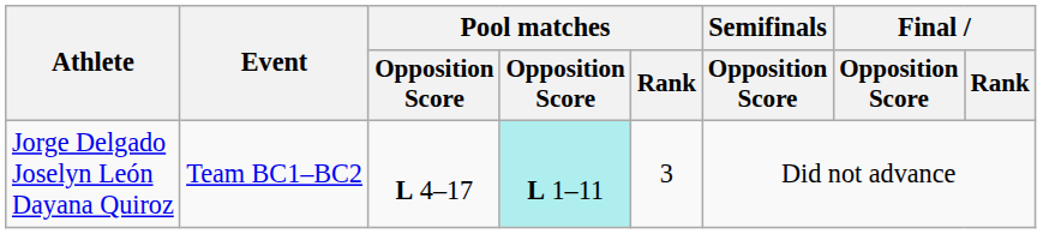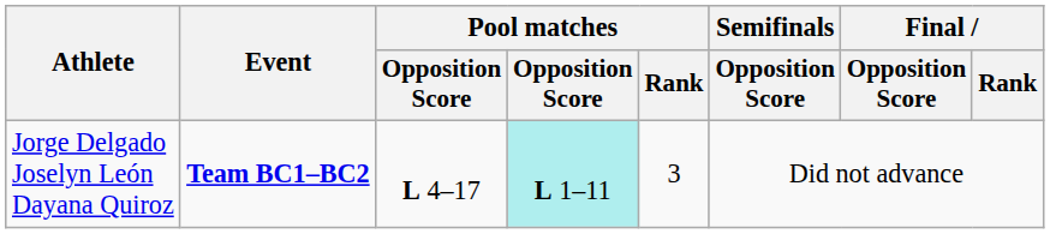Jorge Delgado Joselyn León Dayana Quiroz | Event: normal -> bold
